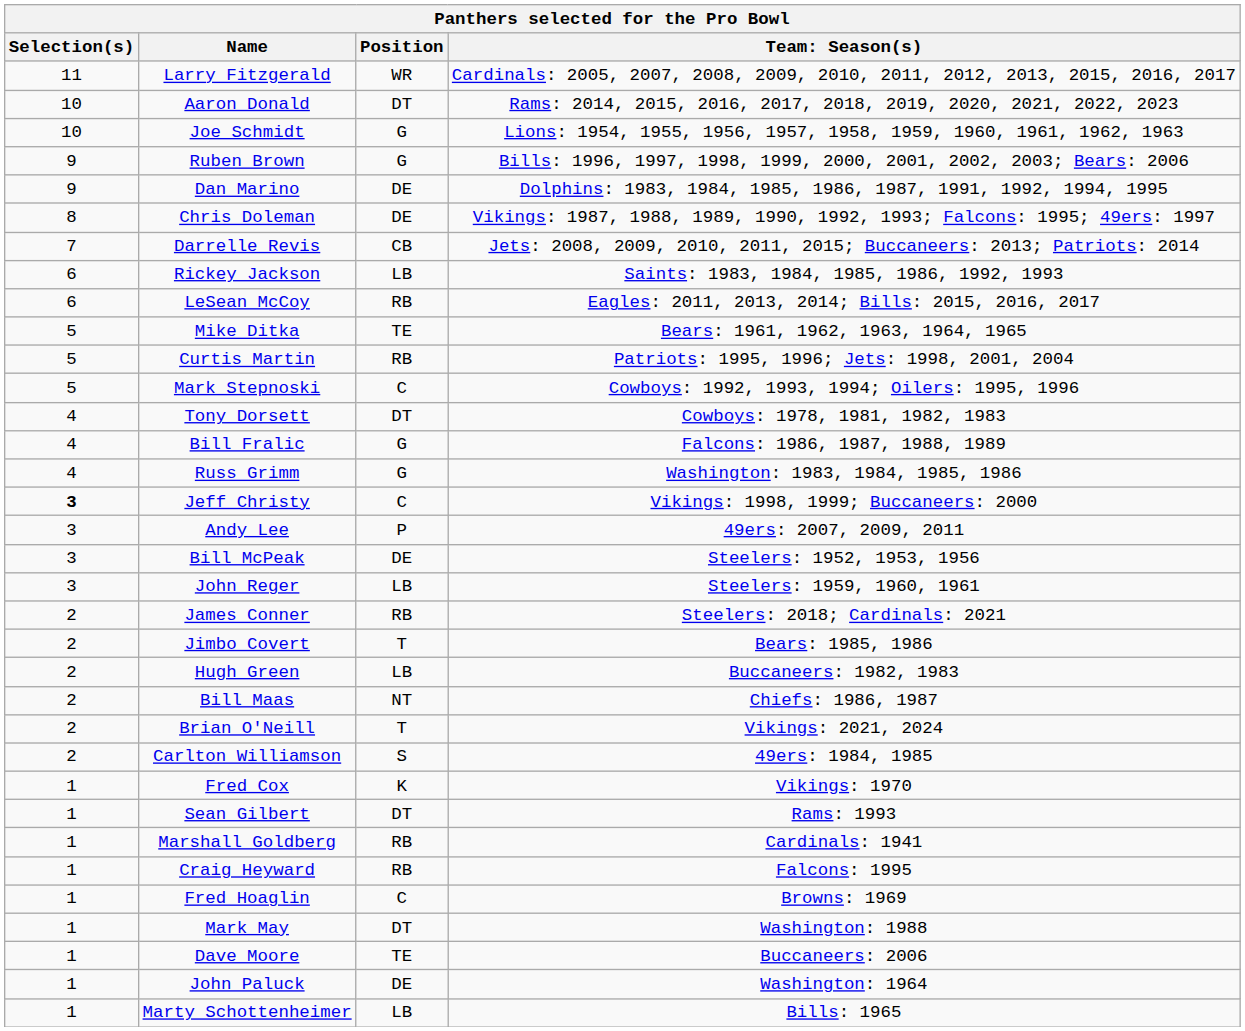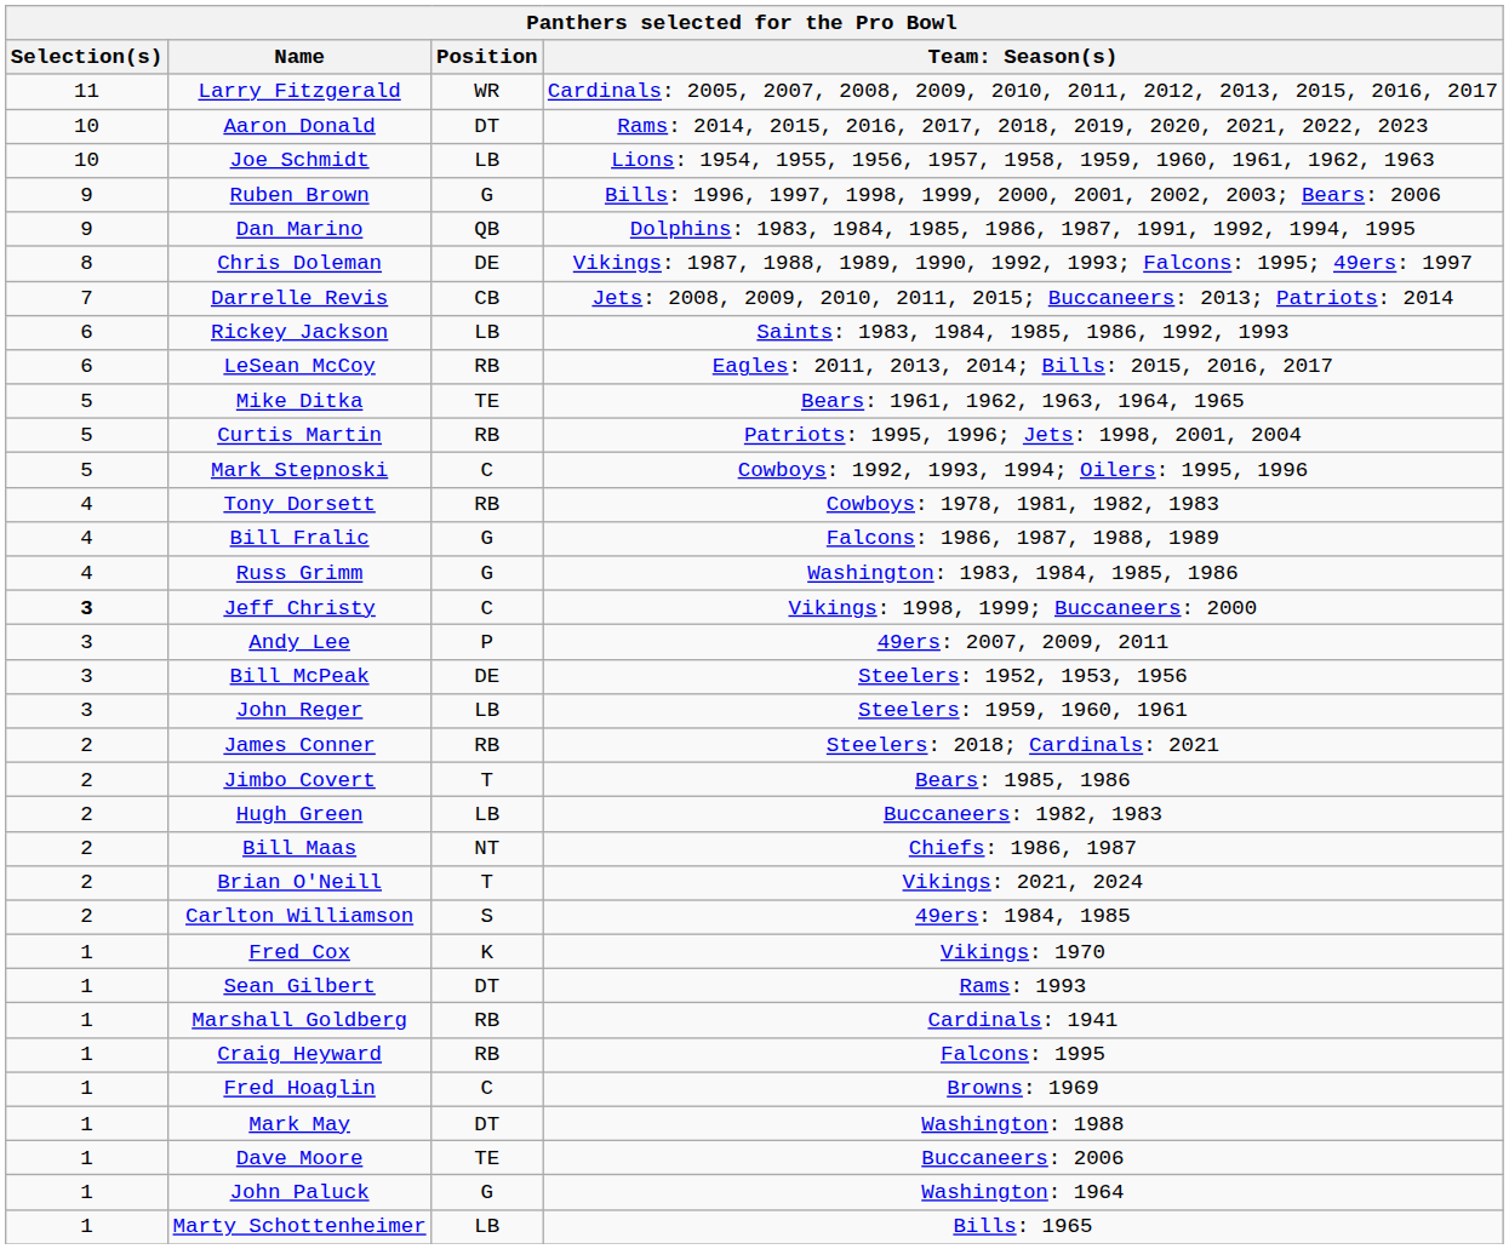Joe Schmidt | Position: G -> LB
Dan Marino | Position: DE -> QB
Tony Dorsett | Position: DT -> RB
John Paluck | Position: DE -> G
